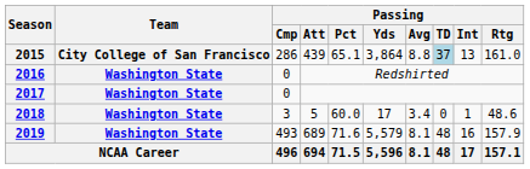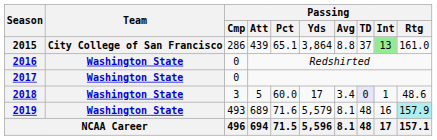2015 | Passing / TD: lightblue background -> no background
2015 | Passing / Int: no background -> lightgreen background
2018 | Passing / TD: no background -> lavender background
2019 | Passing / Rtg: no background -> paleturquoise background
